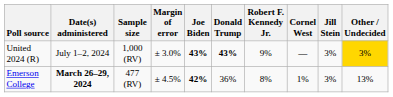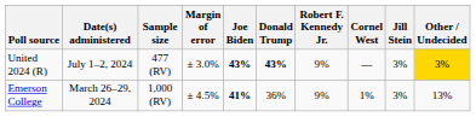United 2024 (R) | Sample size: 1,000 (RV) -> 477 (RV)
Emerson College | Date(s) administered: bold -> normal
Emerson College | Sample size: 477 (RV) -> 1,000 (RV)
Emerson College | Joe Biden: 42% -> 41%
Emerson College | Robert F. Kennedy Jr.: 8% -> 9%
